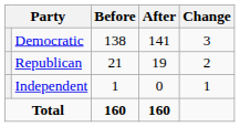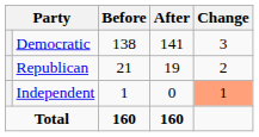Independent | Change: no background -> lightsalmon background
